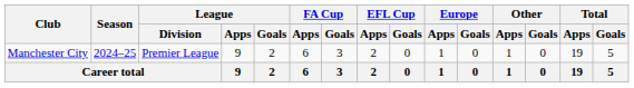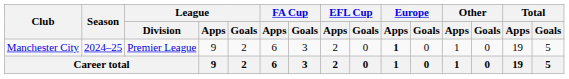Manchester City | Europe / Apps: normal -> bold
